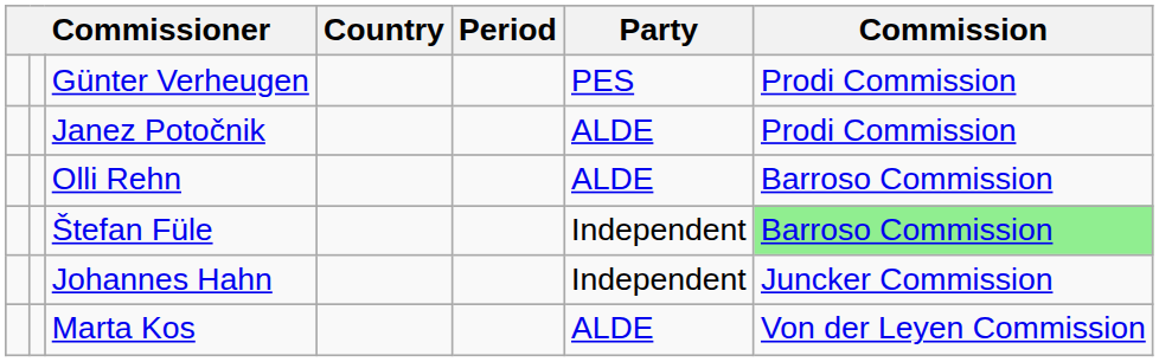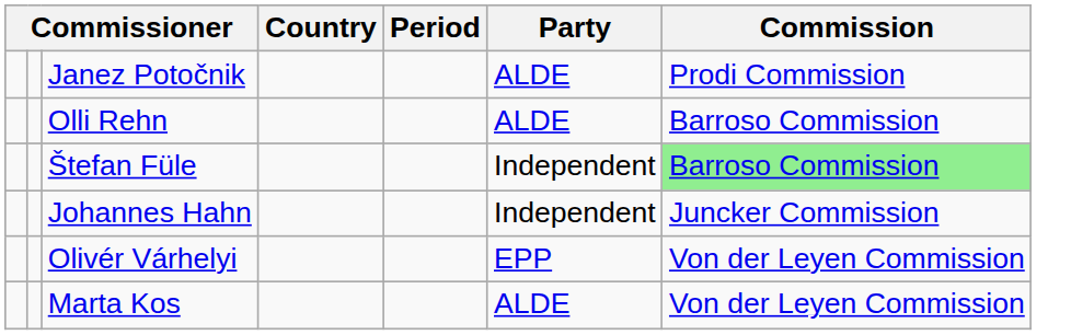- row: Günter Verheugen | PES | Prodi Commission
+ row: Olivér Várhelyi | EPP | Von der Leyen Commission
